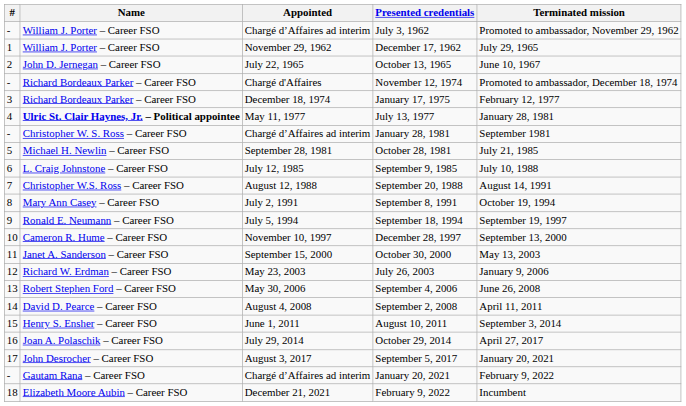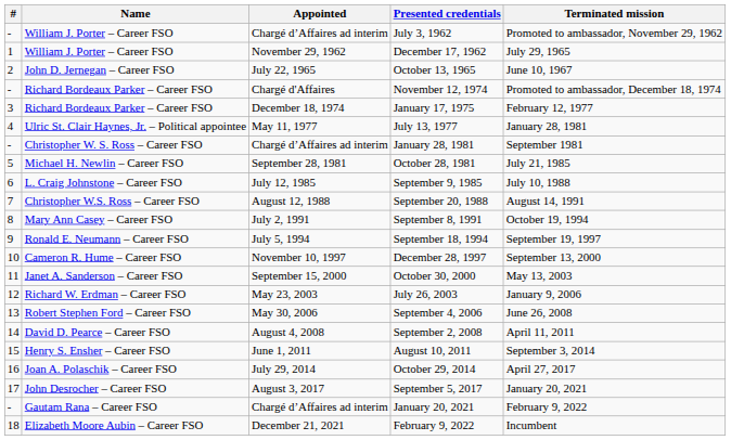July 13, 1977 | Name: bold -> normal
